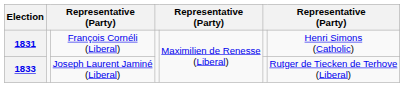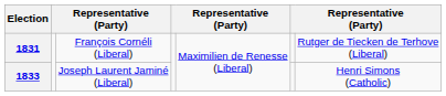1831 | column 7: Henri Simons (Catholic) -> Rutger de Tiecken de Terhove (Liberal)
1833 | column 7: Rutger de Tiecken de Terhove (Liberal) -> Henri Simons (Catholic)
